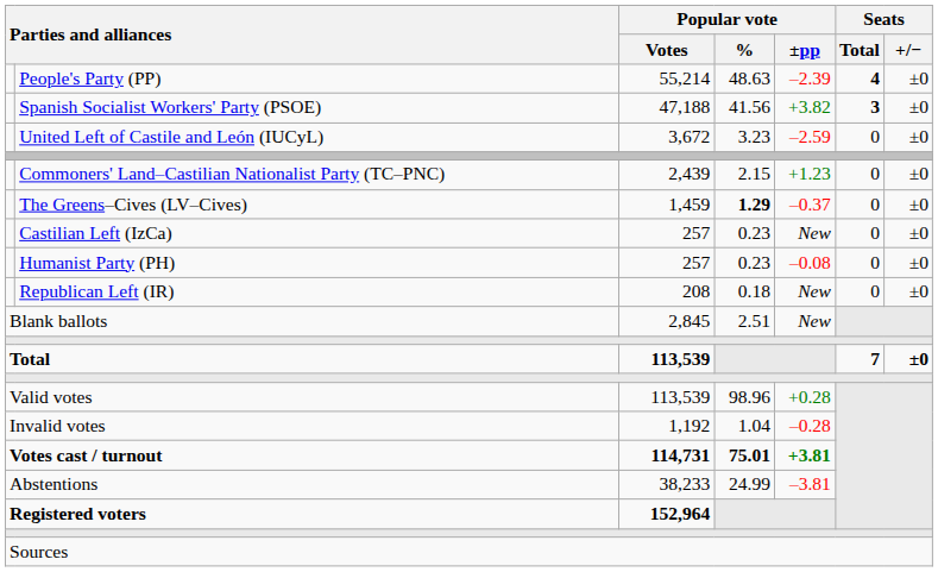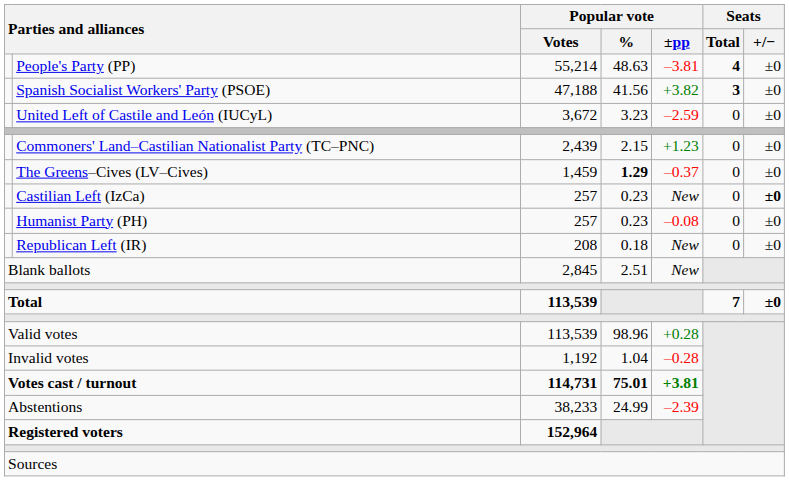People's Party (PP) | Popular vote / ±pp: –2.39 -> –3.81
Castilian Left (IzCa) | Seats / +/−: normal -> bold
Abstentions | Popular vote / ±pp: –3.81 -> –2.39
